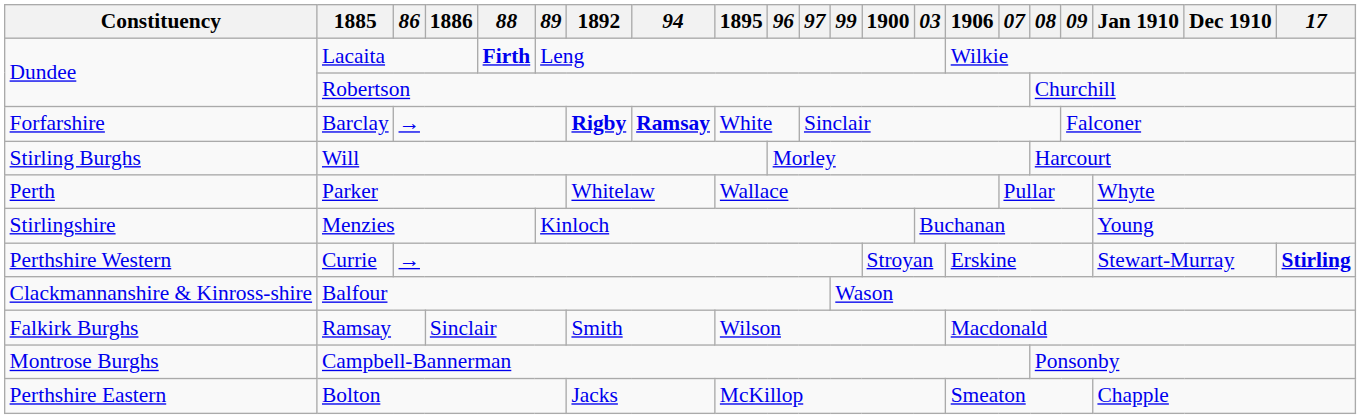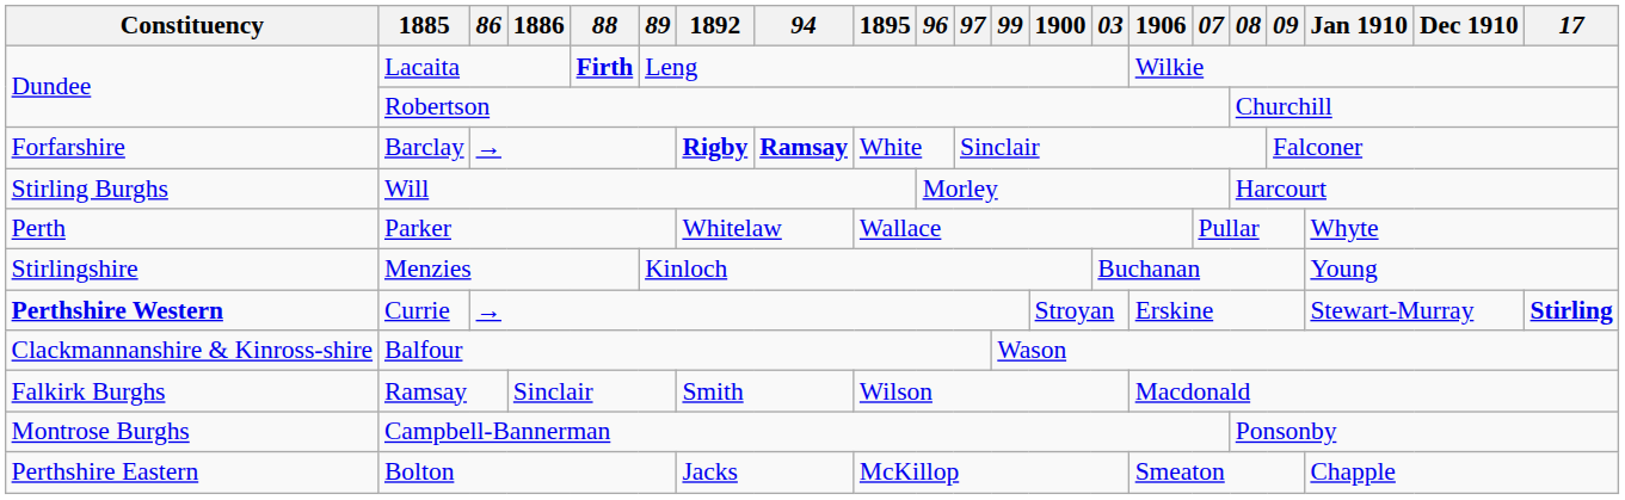Currie | Constituency: normal -> bold
